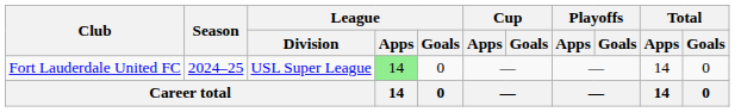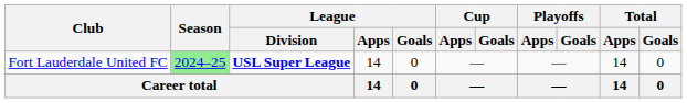Fort Lauderdale United FC | Season: no background -> lightgreen background
Fort Lauderdale United FC | League / Division: normal -> bold
Fort Lauderdale United FC | League / Apps: lightgreen background -> no background
